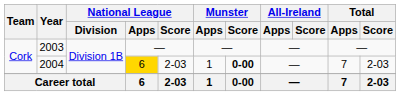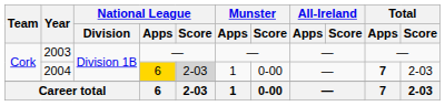2004 | National League / Score: no background -> lightgrey background
2004 | Munster / Score: bold -> normal
2004 | Total / Apps: normal -> bold
